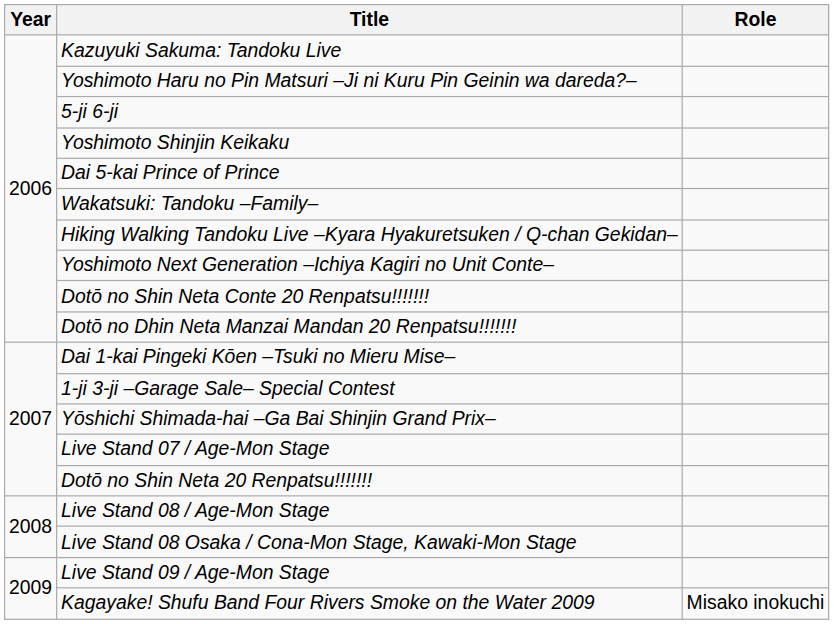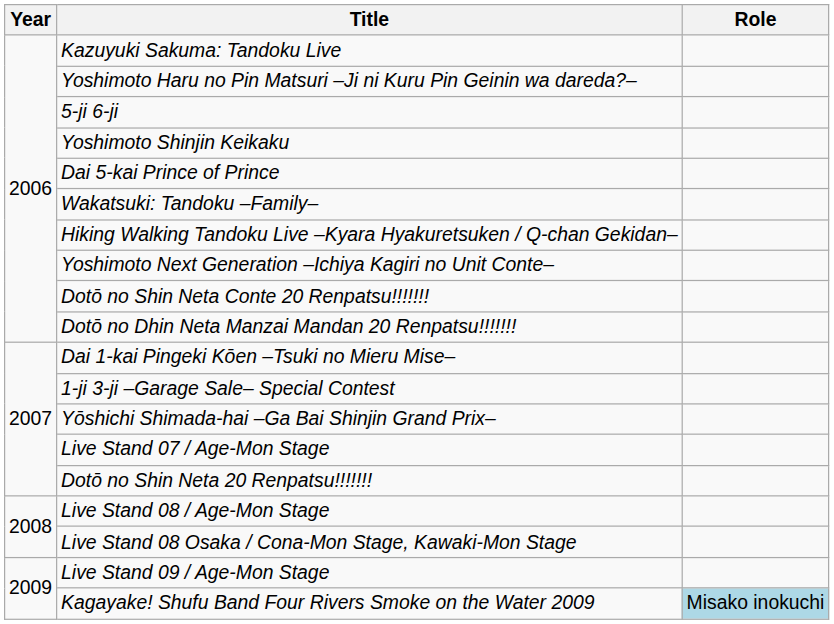Kagayake! Shufu Band Four Rivers Smoke on the Water 2009 | Role: no background -> lightblue background
